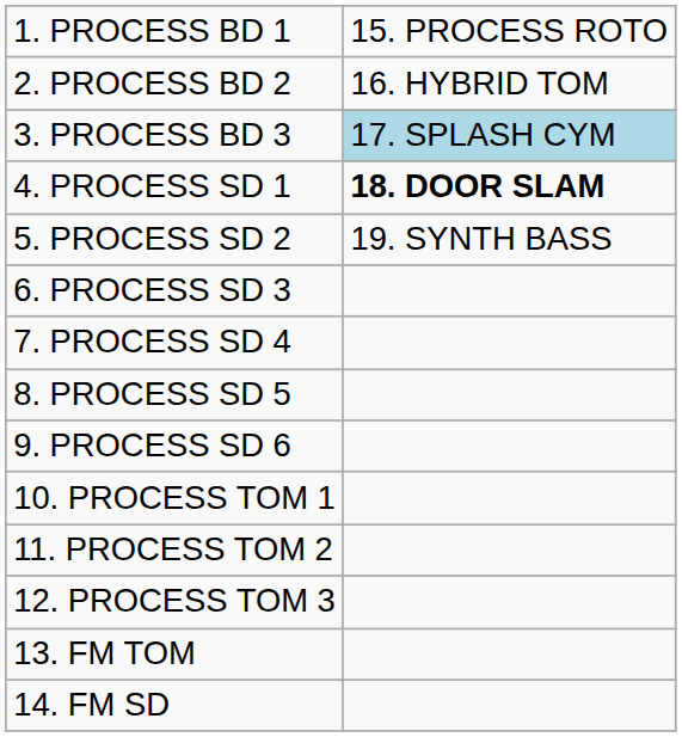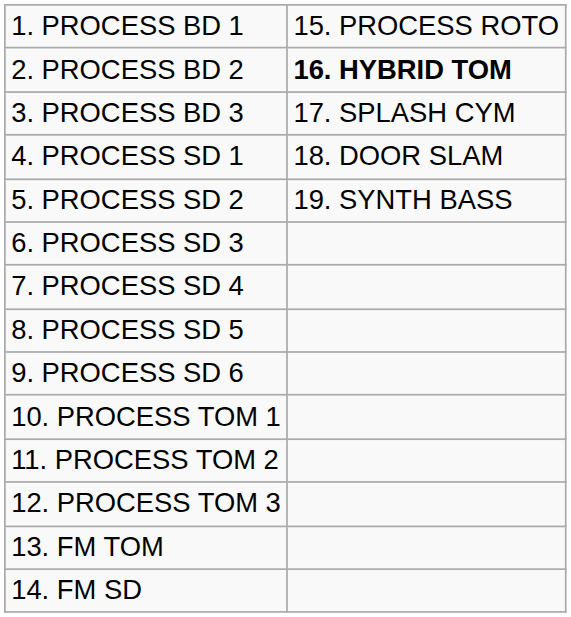2. PROCESS BD 2 | column 2: normal -> bold
3. PROCESS BD 3 | column 2: lightblue background -> no background
4. PROCESS SD 1 | column 2: bold -> normal
